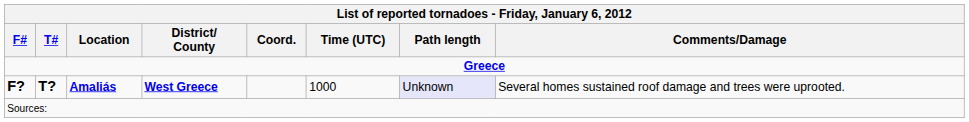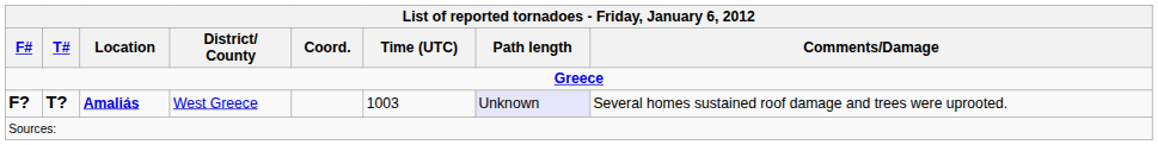F? | District/ County: bold -> normal
F? | Time (UTC): 1000 -> 1003
